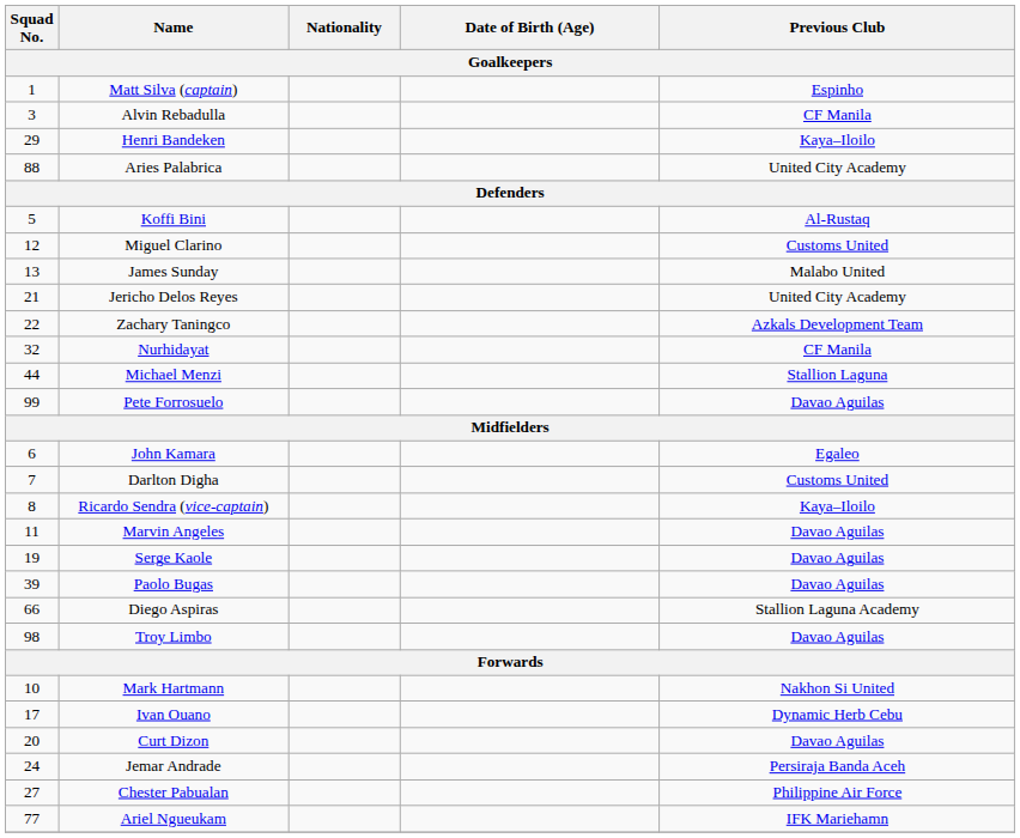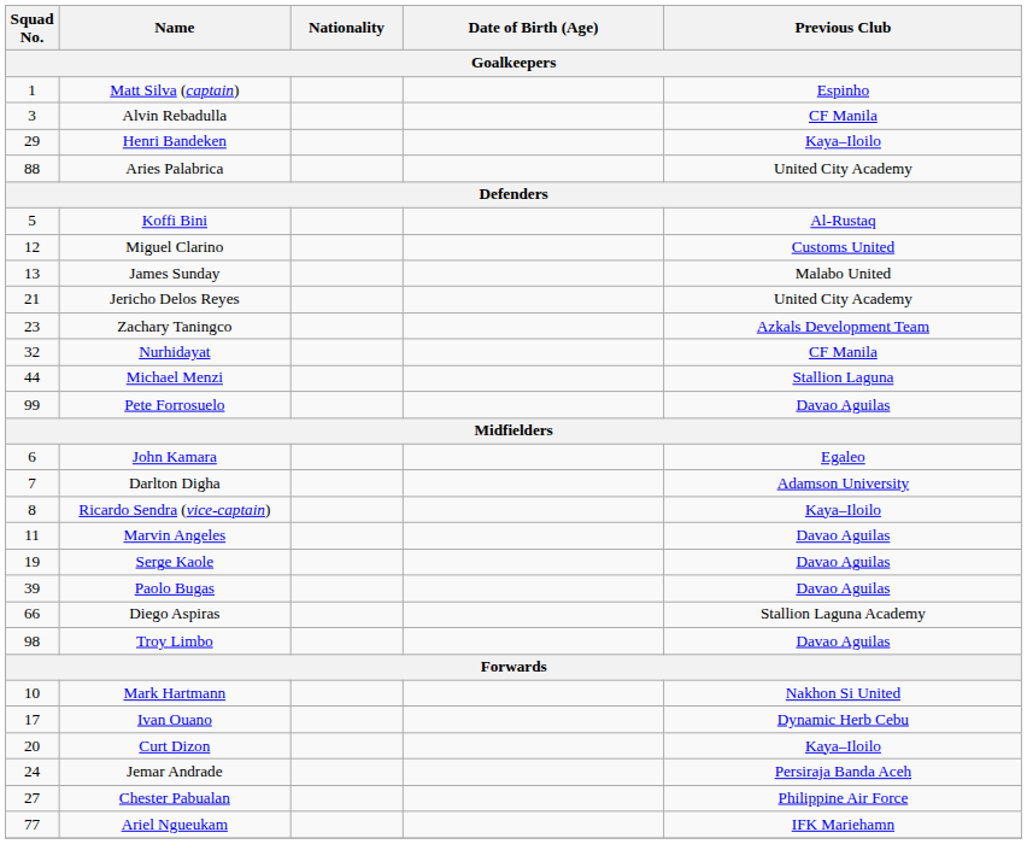Zachary Taningco | Squad No.: 22 -> 23
Darlton Digha | Previous Club: Customs United -> Adamson University
Curt Dizon | Previous Club: Davao Aguilas -> Kaya–Iloilo
